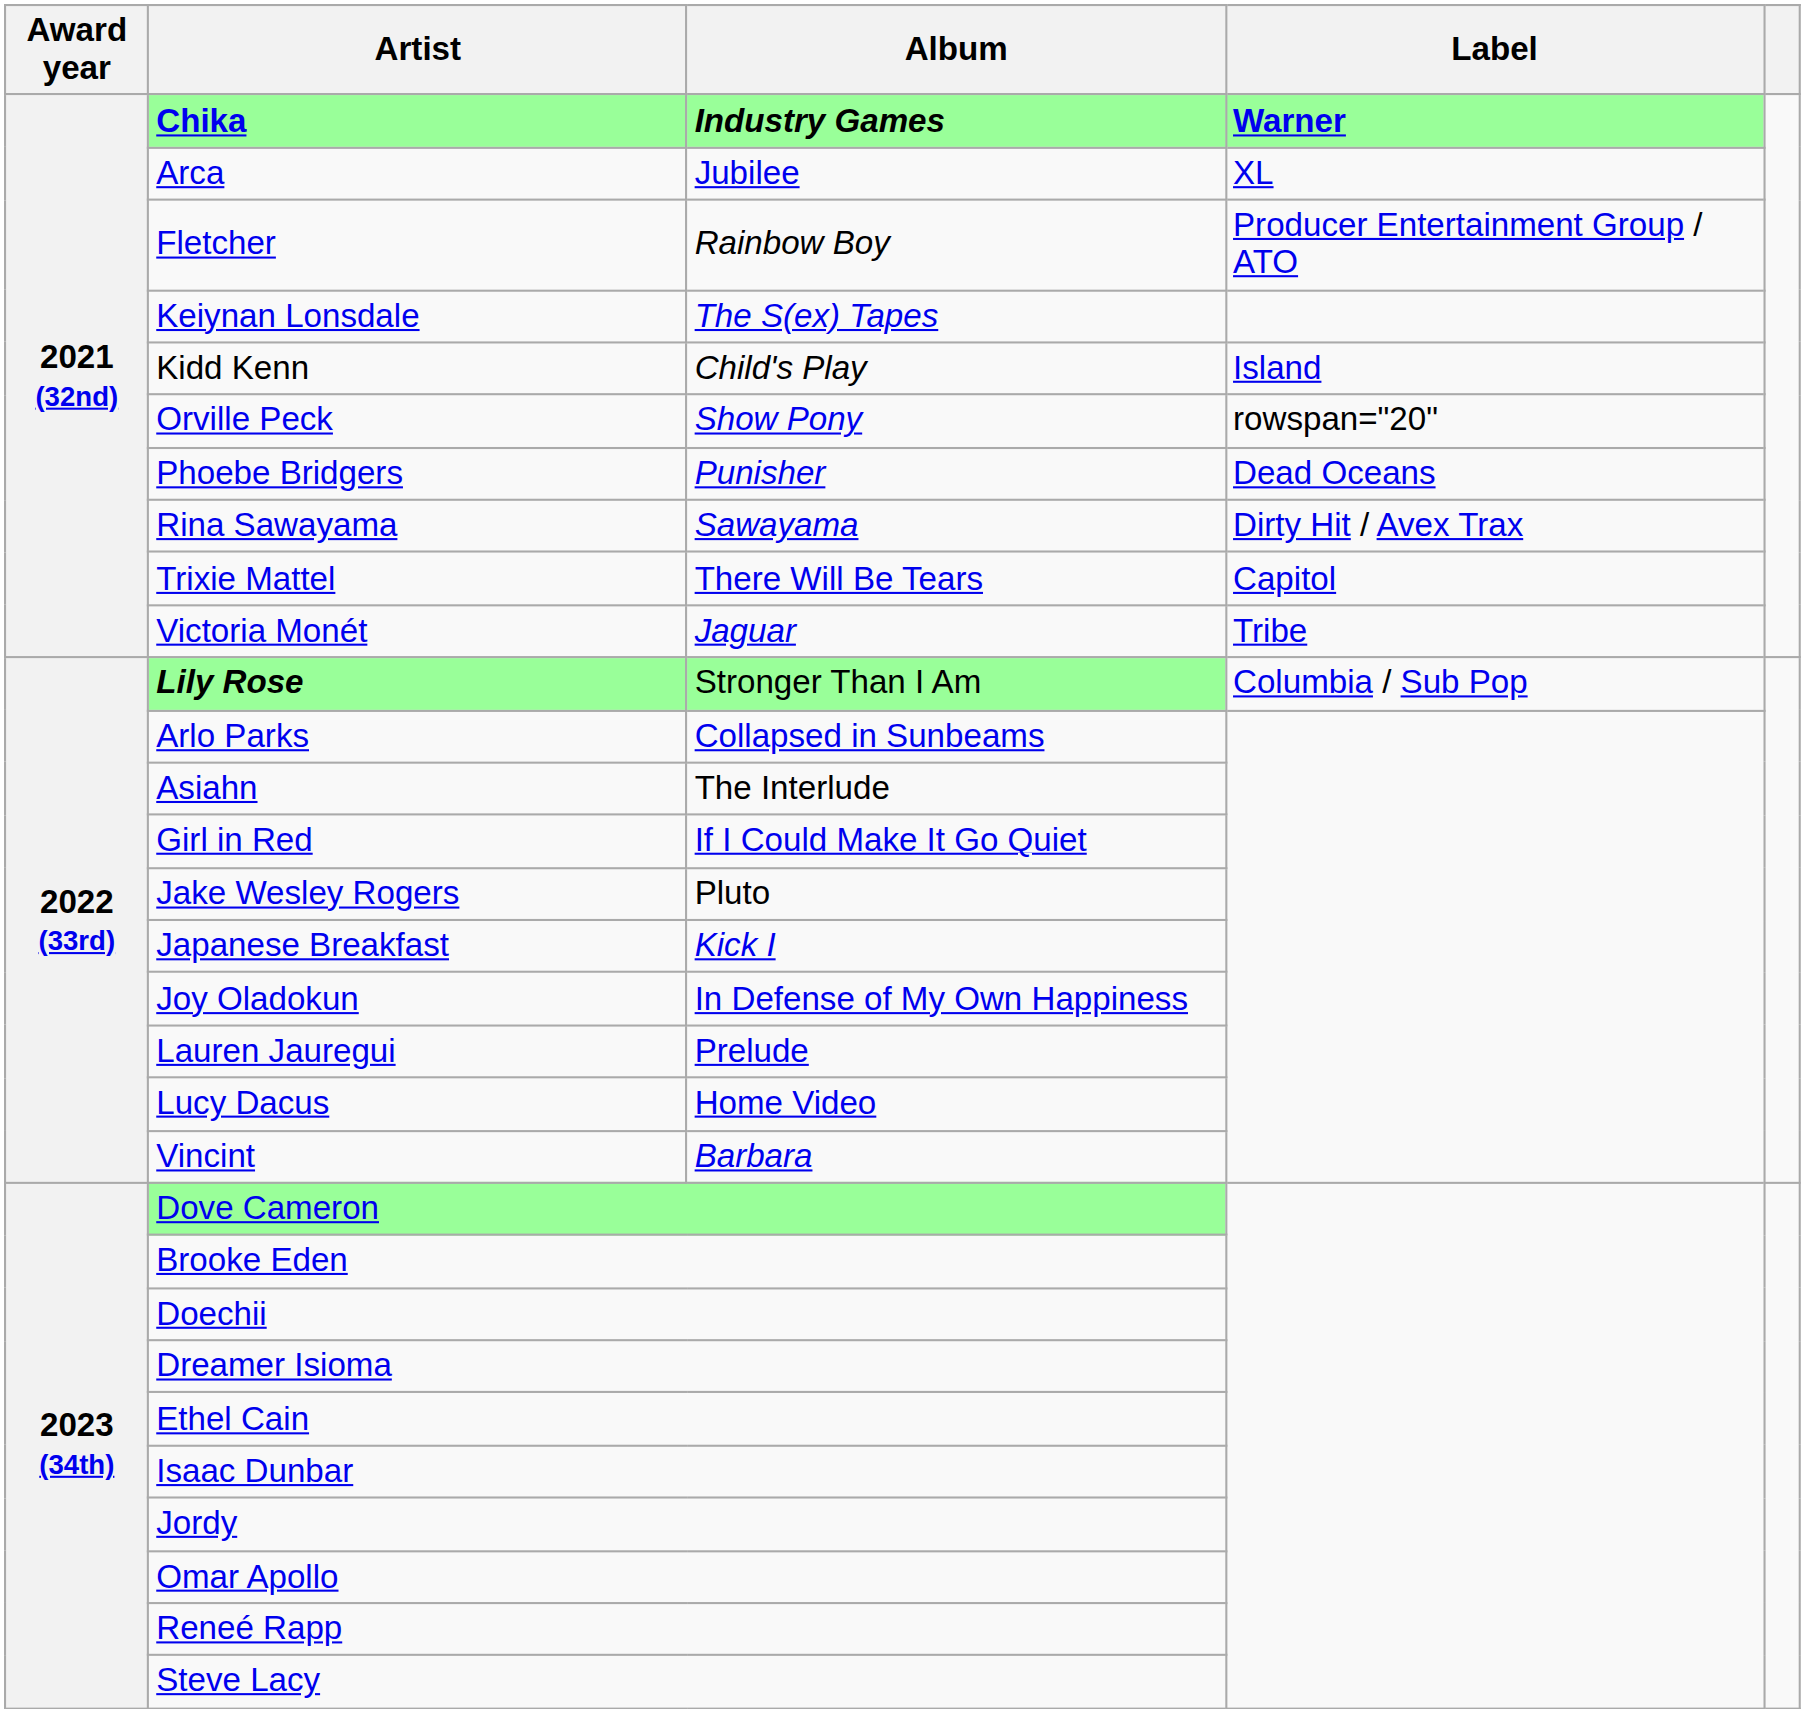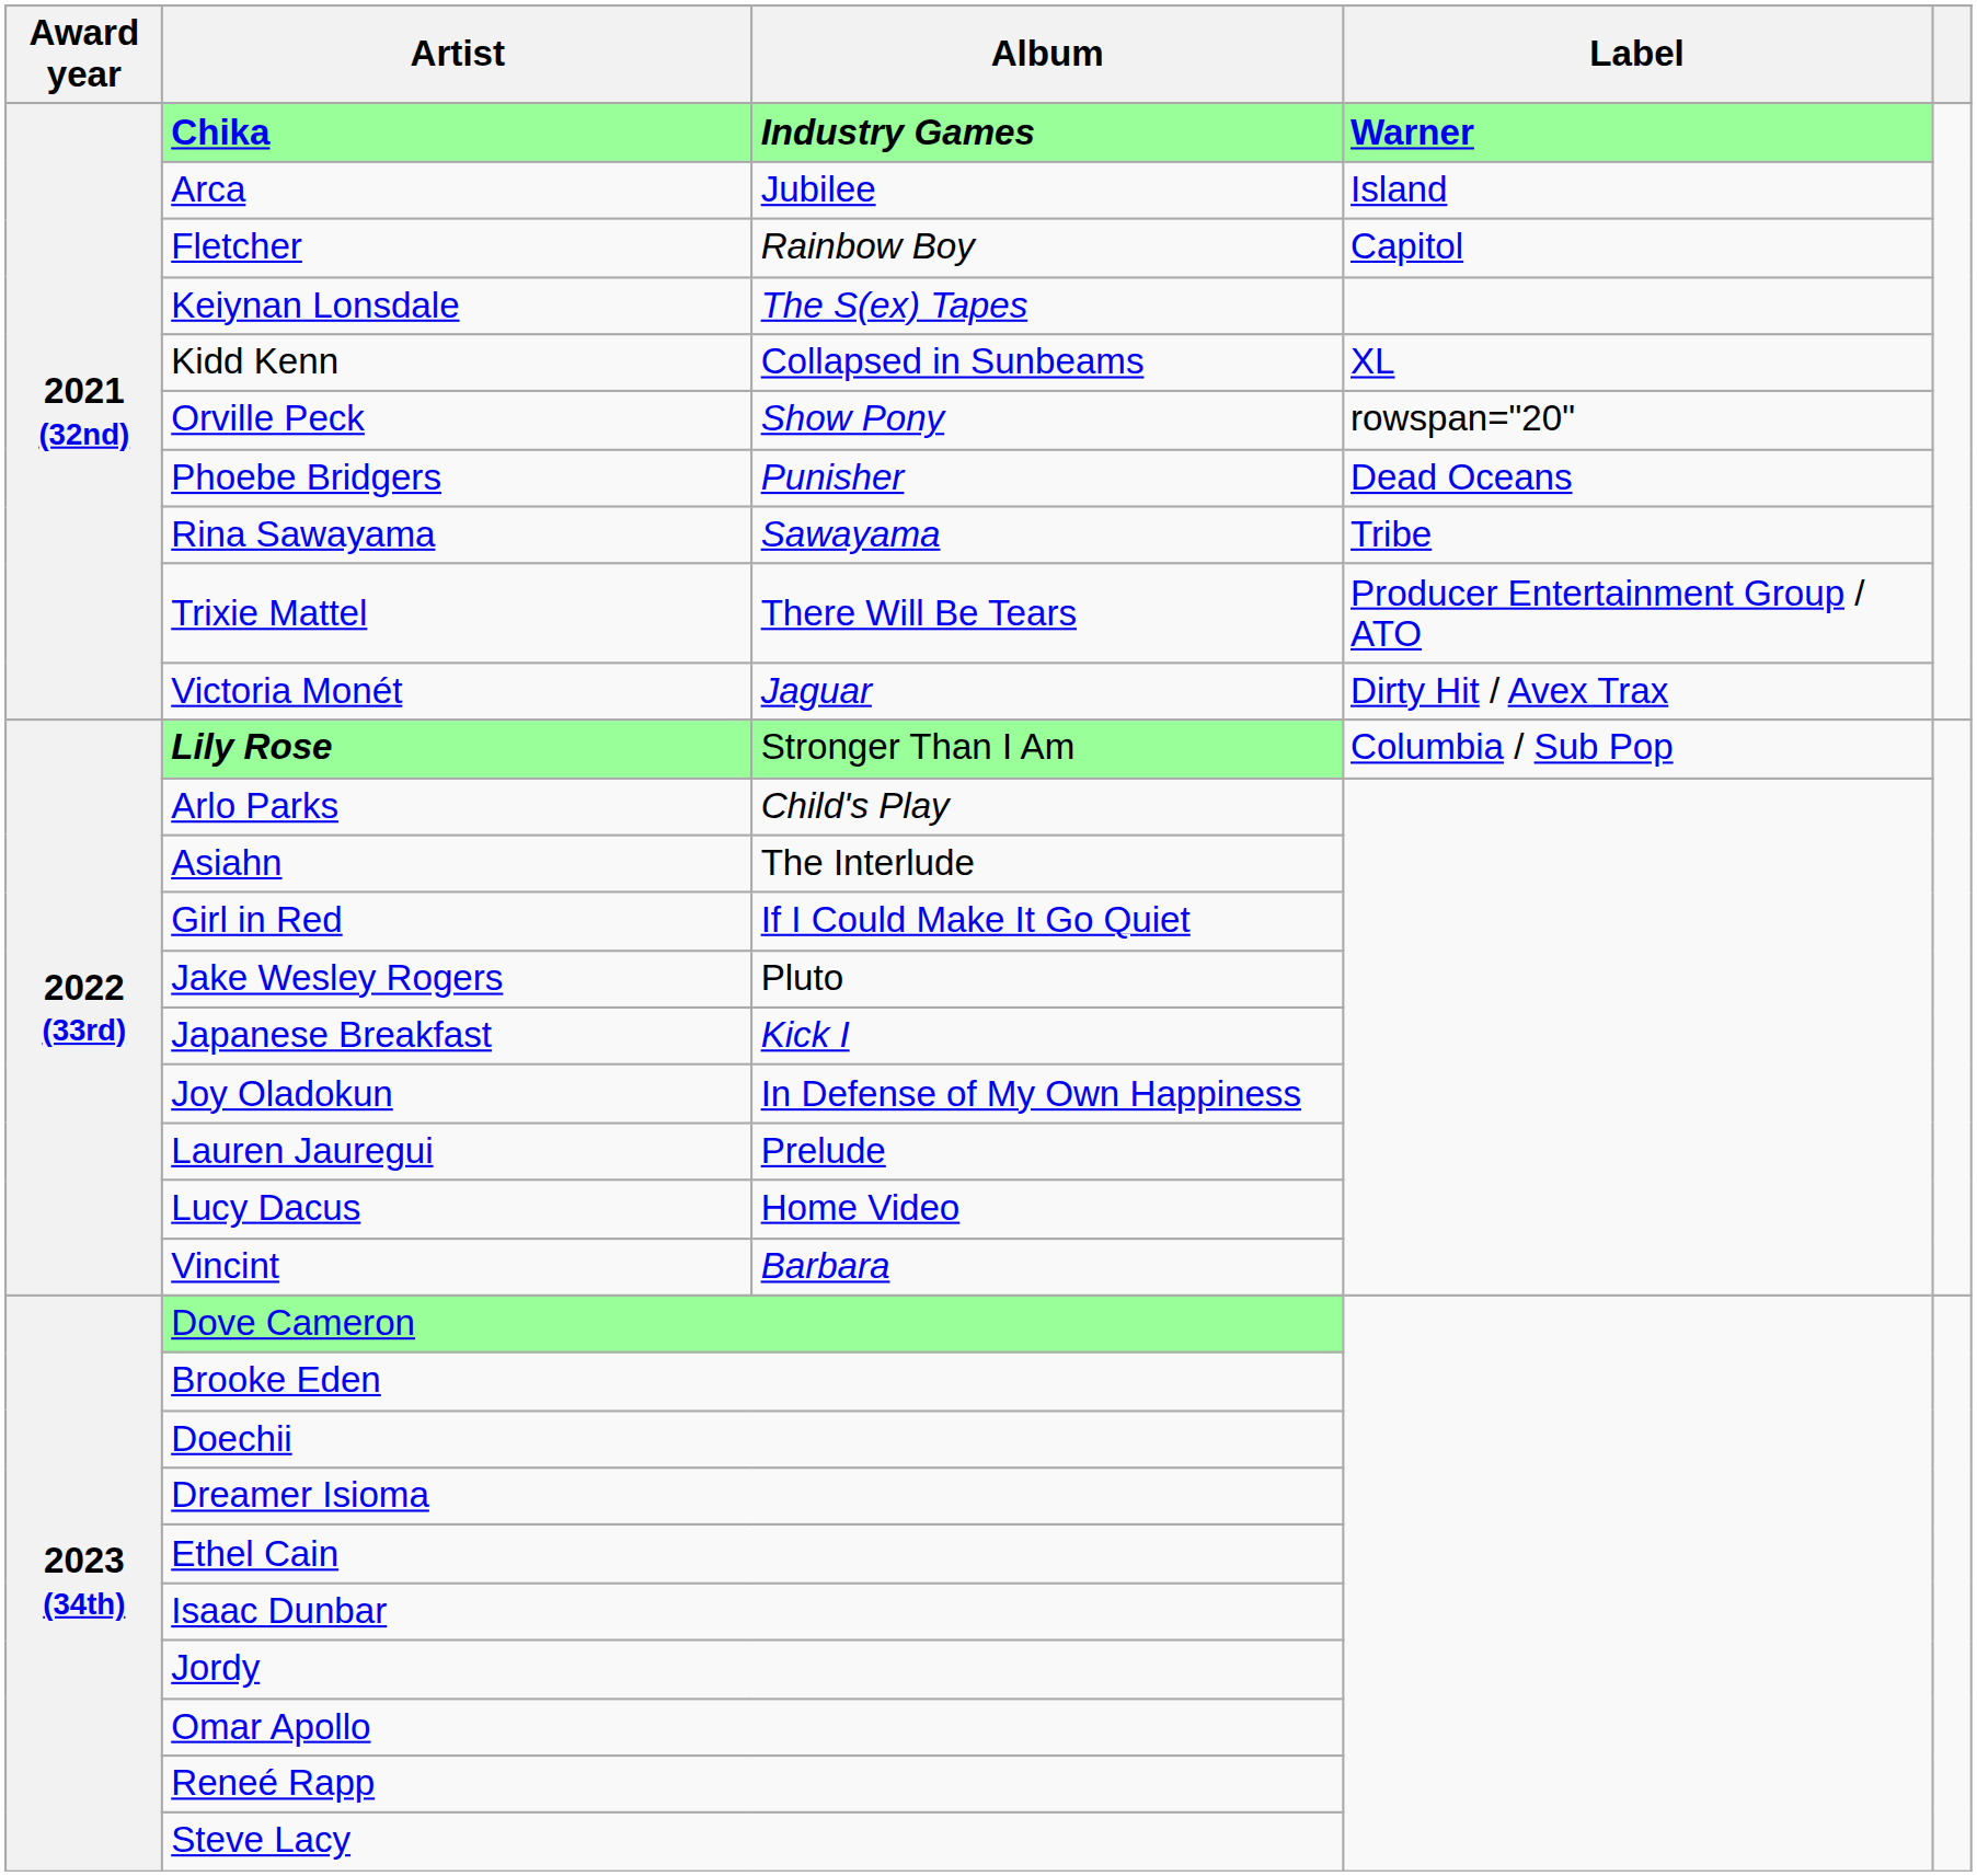Arca | Label: XL -> Island
Fletcher | Label: Producer Entertainment Group / ATO -> Capitol
Kidd Kenn | Album: Child's Play -> Collapsed in Sunbeams
Kidd Kenn | Label: Island -> XL
Rina Sawayama | Label: Dirty Hit / Avex Trax -> Tribe
Trixie Mattel | Label: Capitol -> Producer Entertainment Group / ATO
Victoria Monét | Label: Tribe -> Dirty Hit / Avex Trax
Arlo Parks | Album: Collapsed in Sunbeams -> Child's Play
